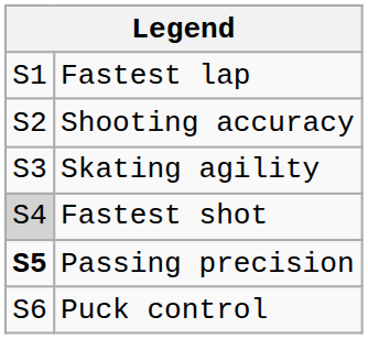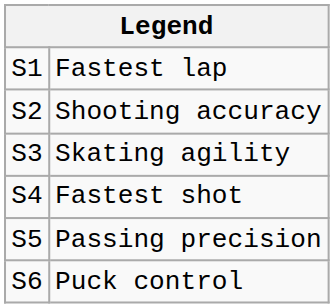Fastest shot | column 1: lightgrey background -> no background
Passing precision | column 1: bold -> normal
